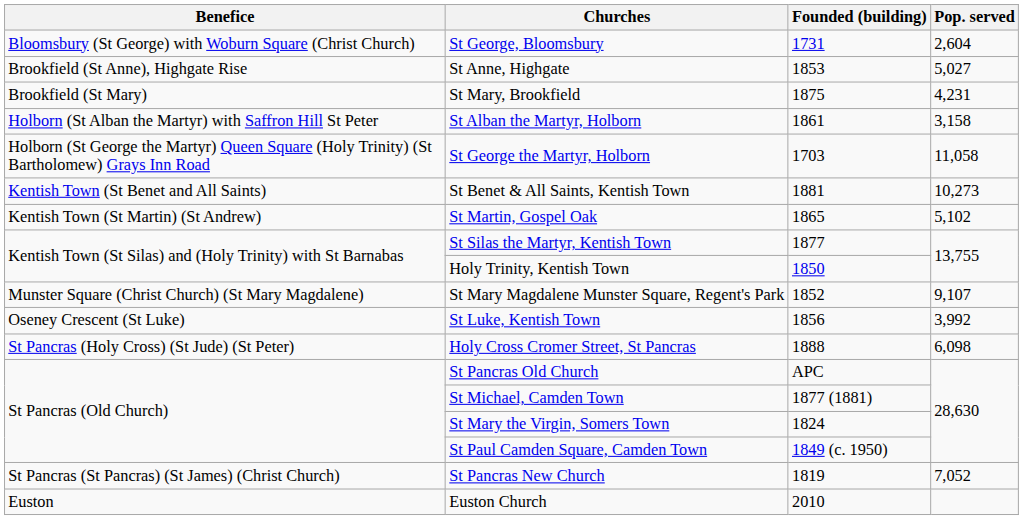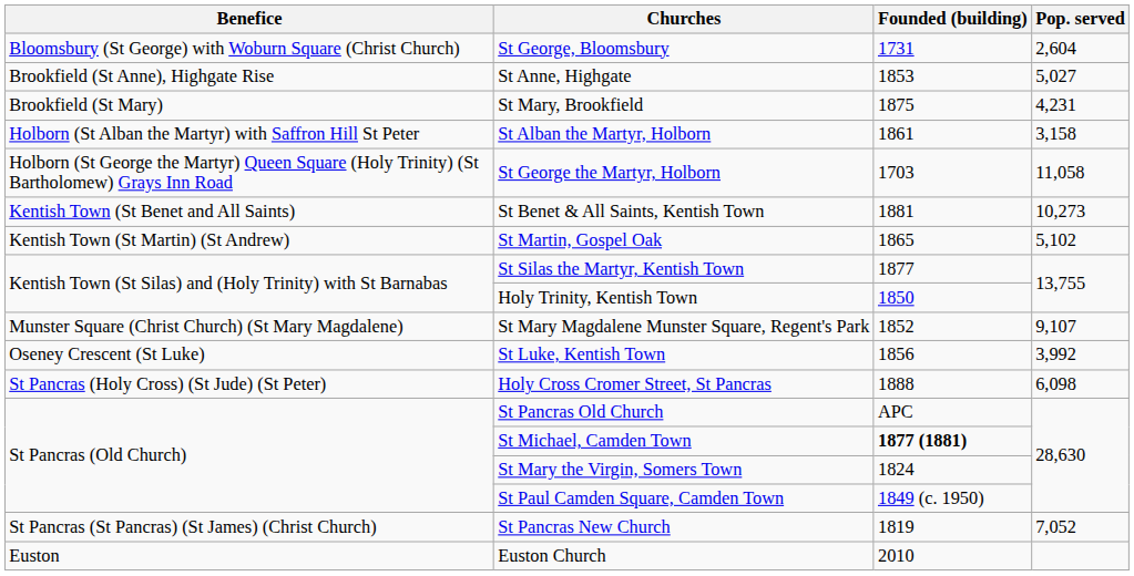St Michael, Camden Town | Founded (building): normal -> bold
